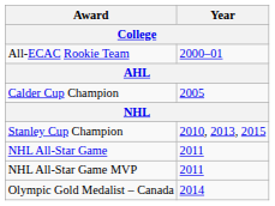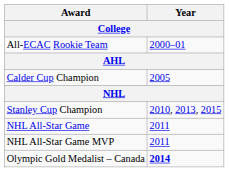Olympic Gold Medalist – Canada | Year: normal -> bold
